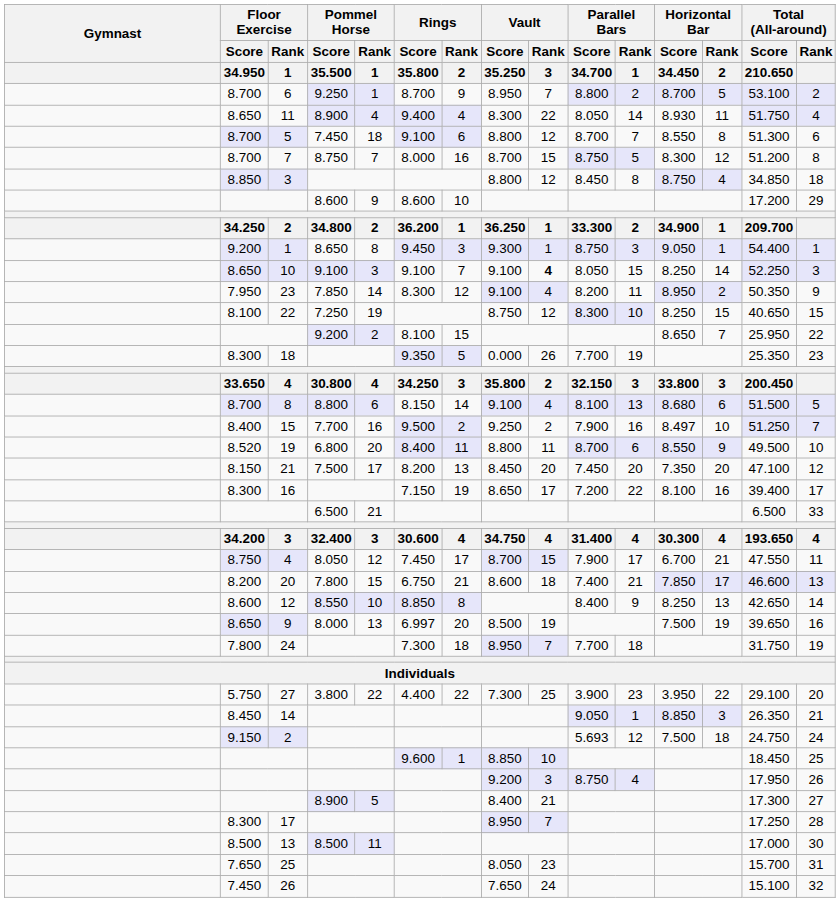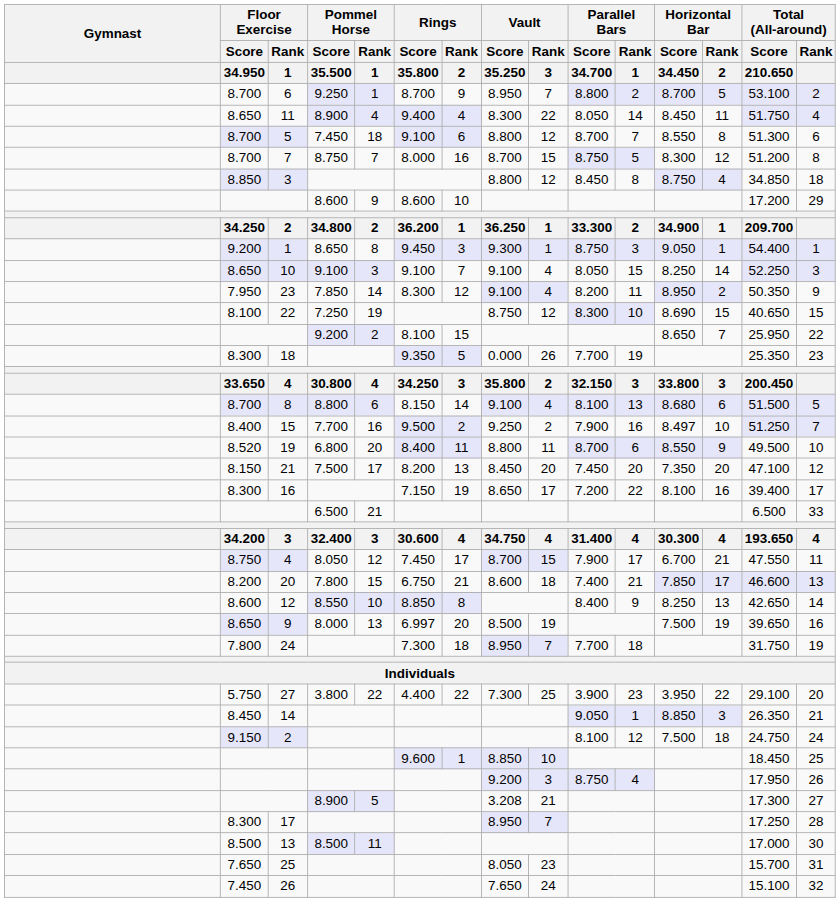row 5 | Horizontal Bar / Score / 34.450: 8.930 -> 8.450
row 13 | Vault / Rank / 3: bold -> normal
row 15 | Horizontal Bar / Score / 34.450: 8.250 -> 8.690
row 37 | Parallel Bars / Score / 34.700: 5.693 -> 8.100
row 40 | Vault / Score / 35.250: 8.400 -> 3.208
